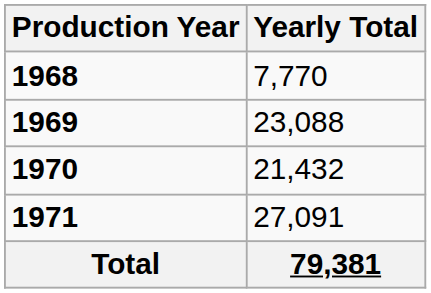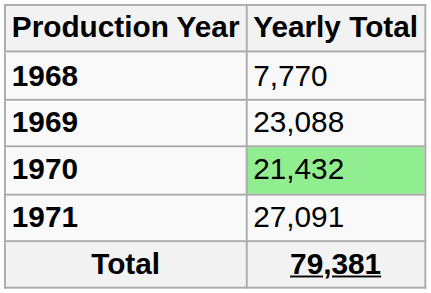1970 | Yearly Total: no background -> lightgreen background
